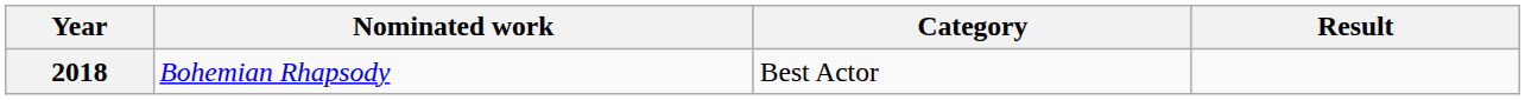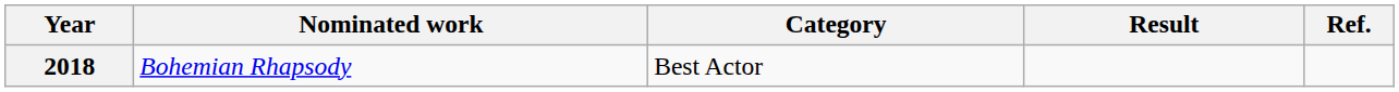+ column: Ref.
